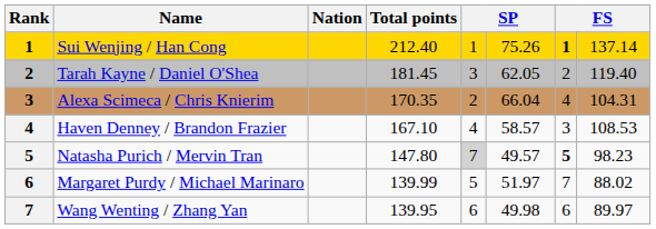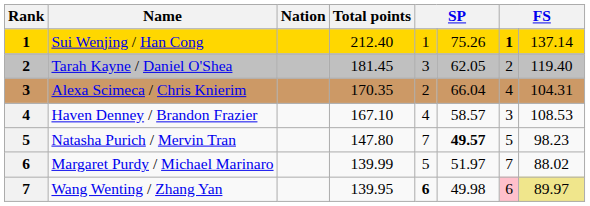Natasha Purich / Mervin Tran | column 5: lightgrey background -> no background
Natasha Purich / Mervin Tran | column 6: normal -> bold
Natasha Purich / Mervin Tran | column 7: bold -> normal
Wang Wenting / Zhang Yan | column 5: normal -> bold
Wang Wenting / Zhang Yan | column 7: no background -> pink background
Wang Wenting / Zhang Yan | column 8: no background -> khaki background
